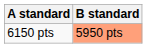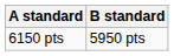6150 pts | B standard: lightsalmon background -> no background
